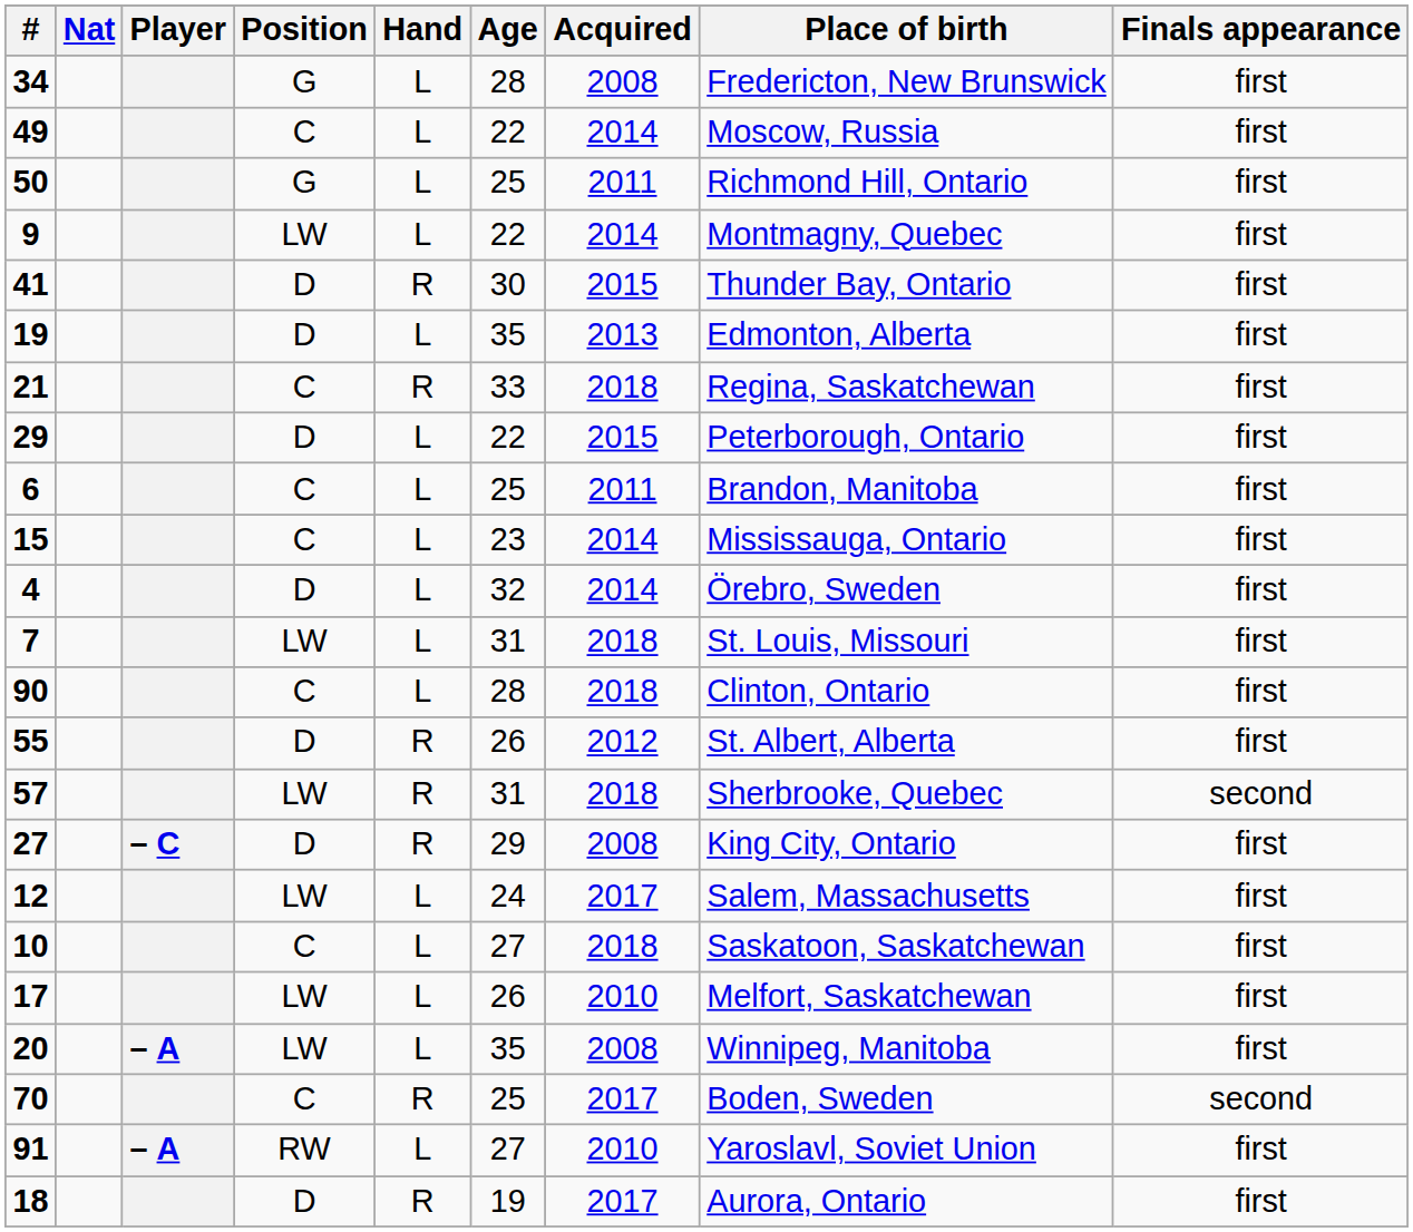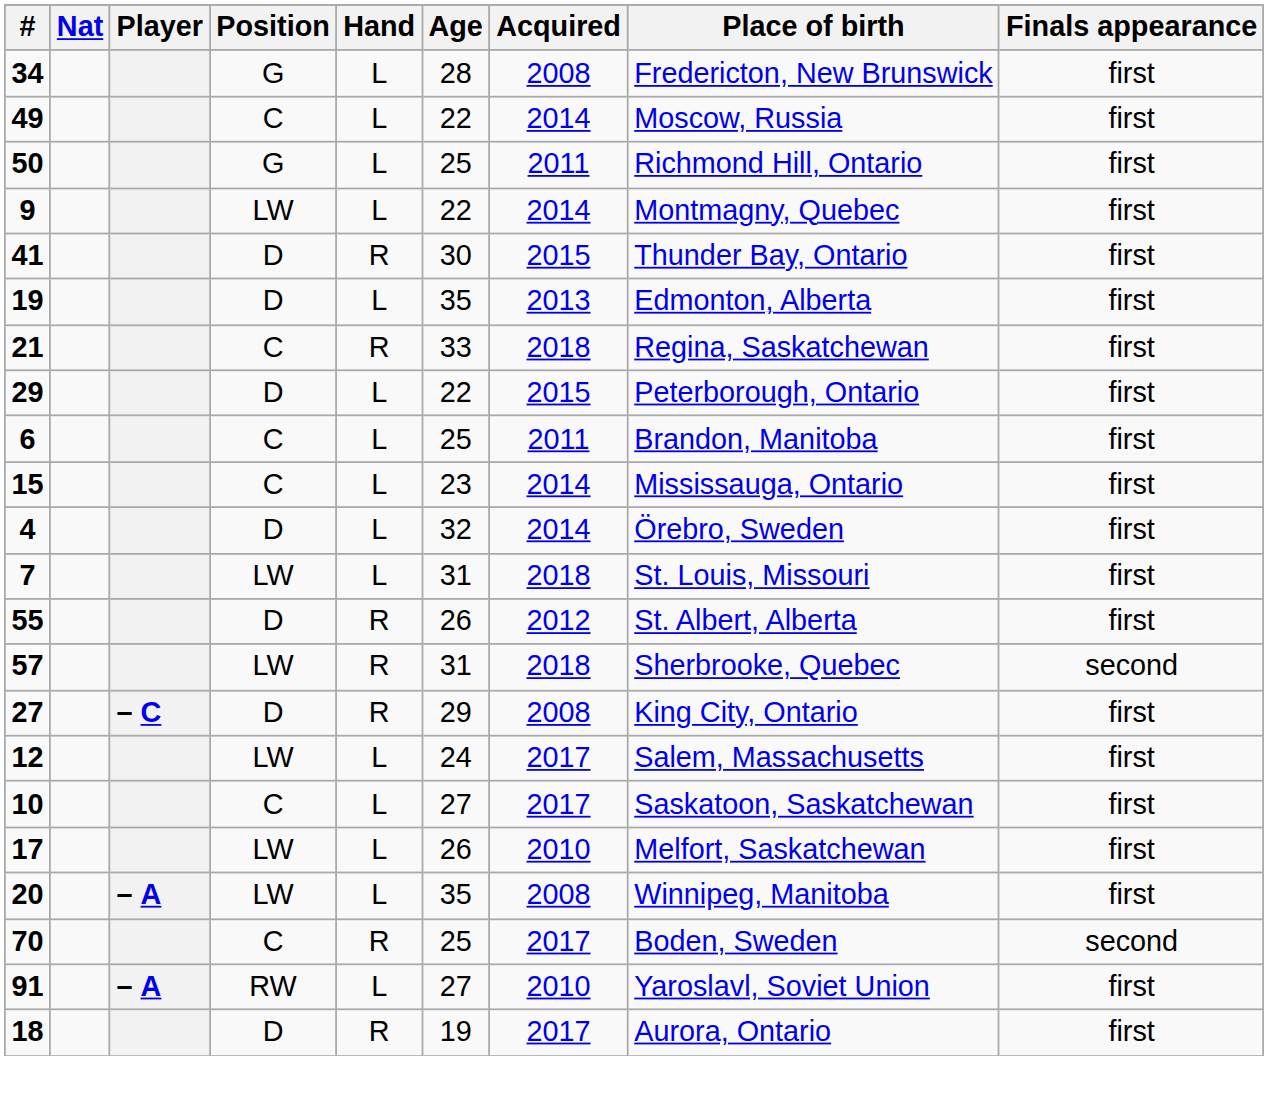- row: 90 | C | L | 28 | 2018 | Clinton, Ontario | first
10 | Acquired: 2018 -> 2017
